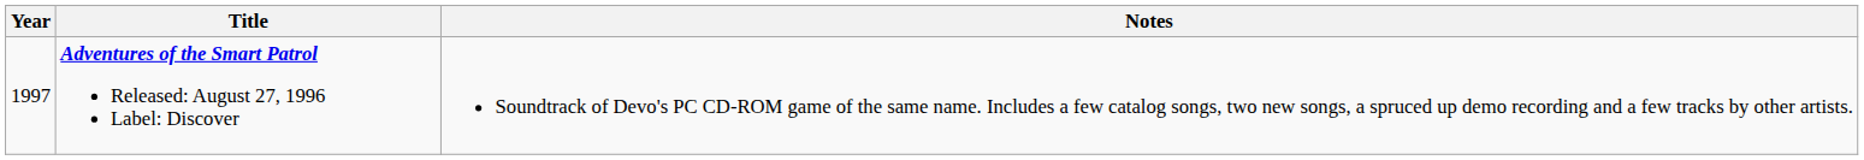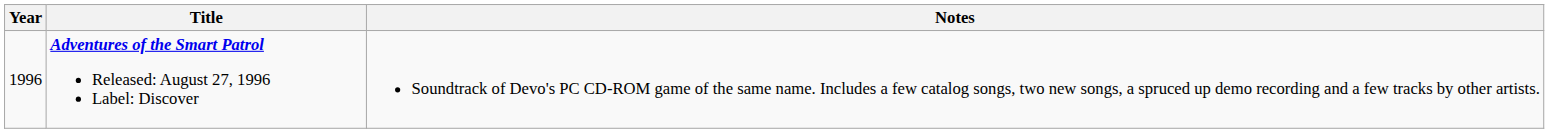row 2 | Year: 1997 -> 1996
